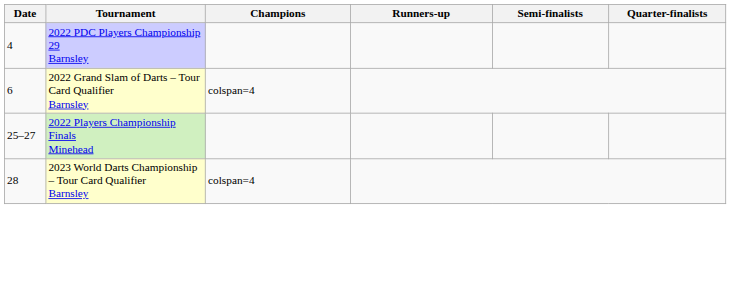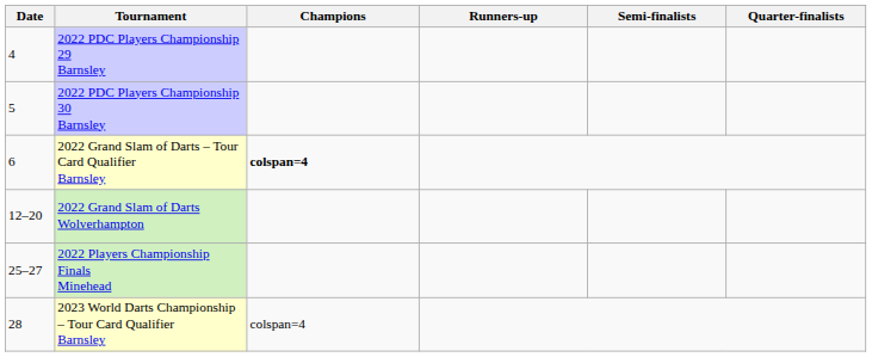+ row: 5 | 2022 PDC Players Championship 30 Barnsley
2022 Grand Slam of Darts – Tour Card Qualifier Barnsley | Champions: normal -> bold
+ row: 12–20 | 2022 Grand Slam of Darts Wolverhampton
